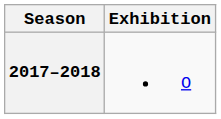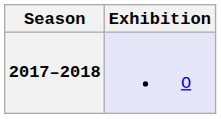2017–2018 | Exhibition: no background -> lavender background
